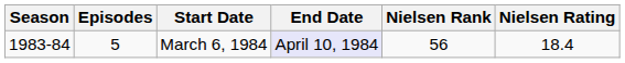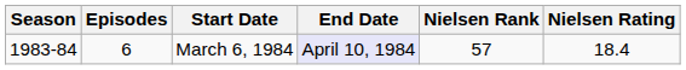March 6, 1984 | Episodes: 5 -> 6
March 6, 1984 | Nielsen Rank: 56 -> 57
